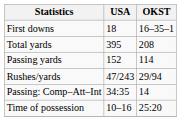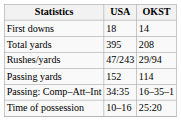First downs | OKST: 16–35–1 -> 14
rows swapped: Rushes/yards <-> Passing yards
Passing: Comp–Att–Int | OKST: 14 -> 16–35–1
